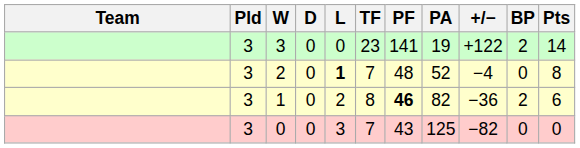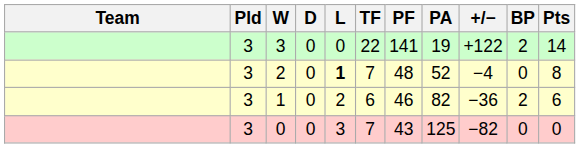row 2 | TF: 23 -> 22
row 4 | TF: 8 -> 6
row 4 | PF: bold -> normal
